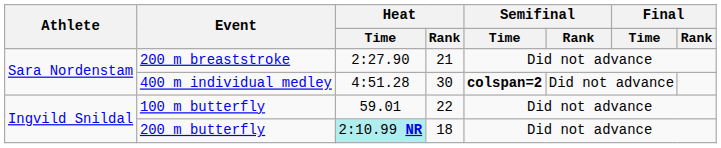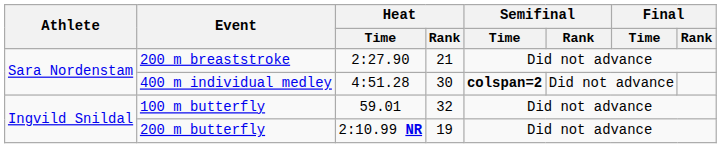100 m butterfly | Heat / Rank: 22 -> 32
200 m butterfly | Heat / Time: paleturquoise background -> no background
200 m butterfly | Heat / Rank: 18 -> 19
